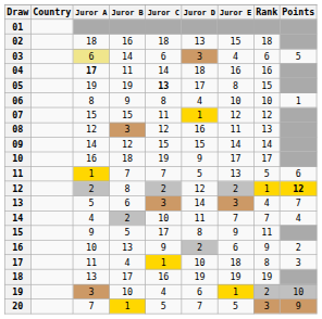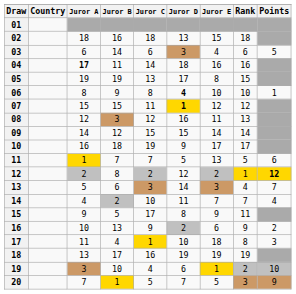03 | Juror A: khaki background -> no background
05 | Juror C: bold -> normal
06 | Juror D: normal -> bold
07 | Juror D: normal -> bold
